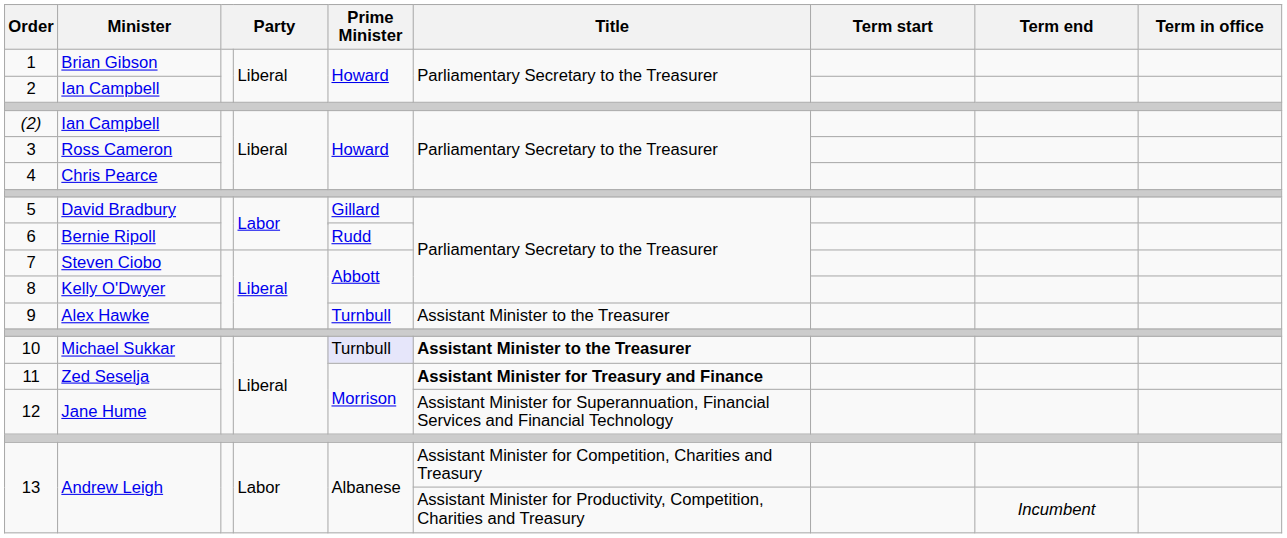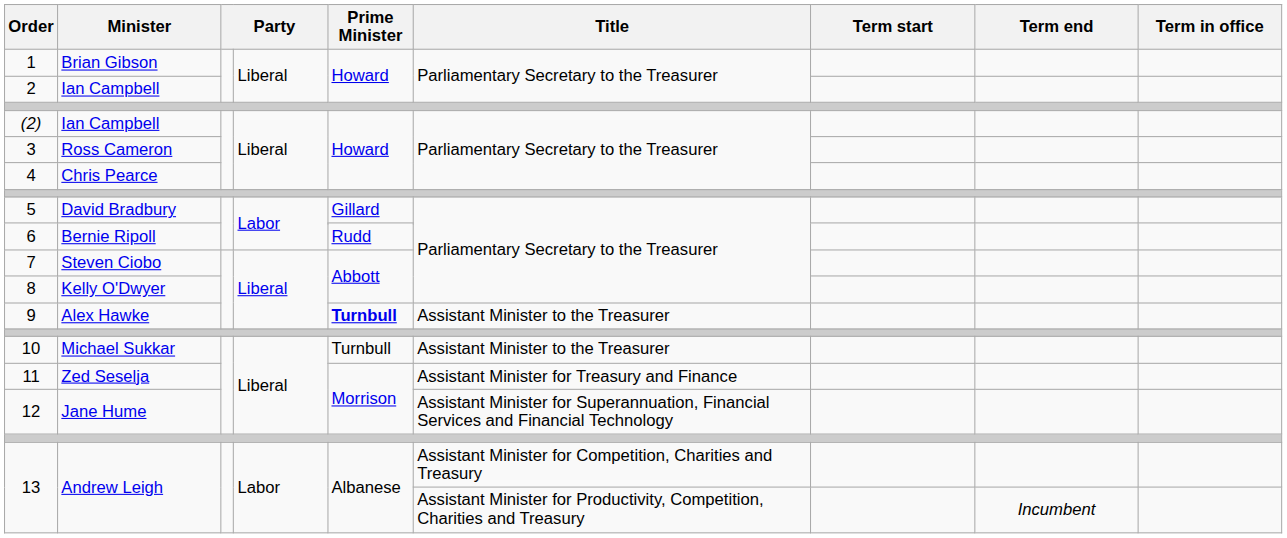9 | Prime Minister: normal -> bold
10 | Prime Minister: lavender background -> no background
10 | Title: bold -> normal
11 | Title: bold -> normal
